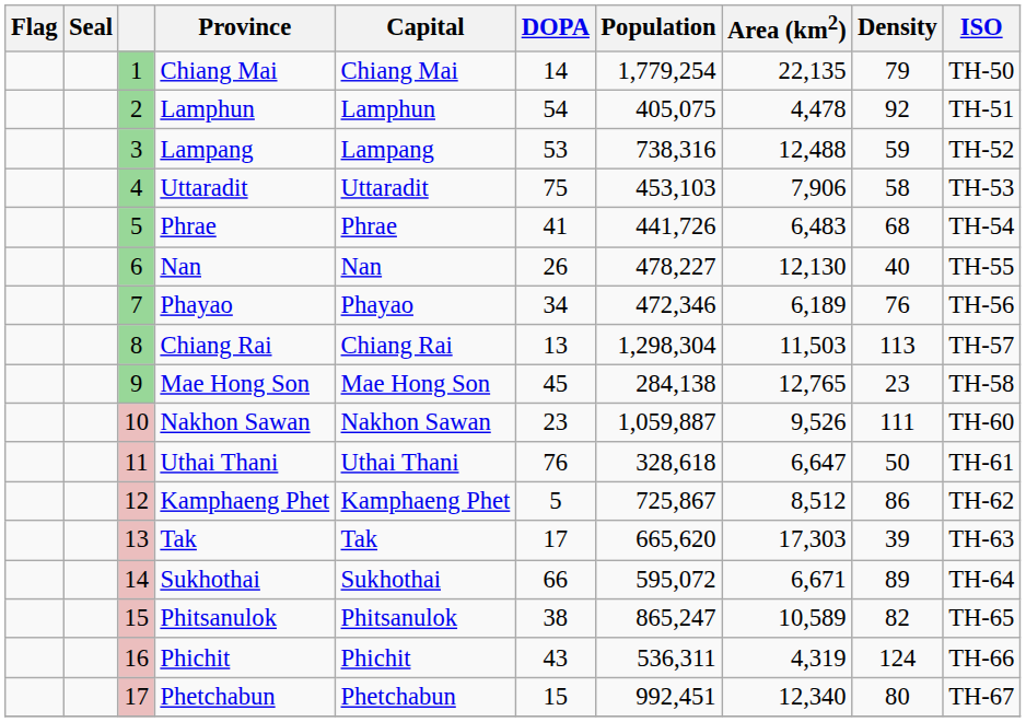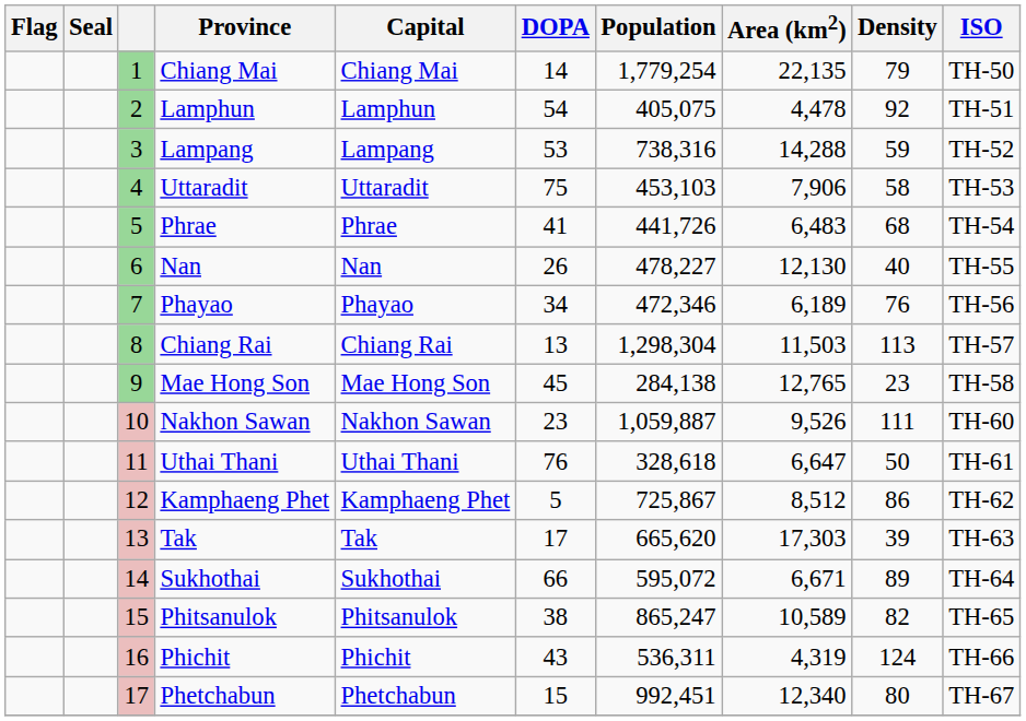row 4 | Area (km2): 12,488 -> 14,288
